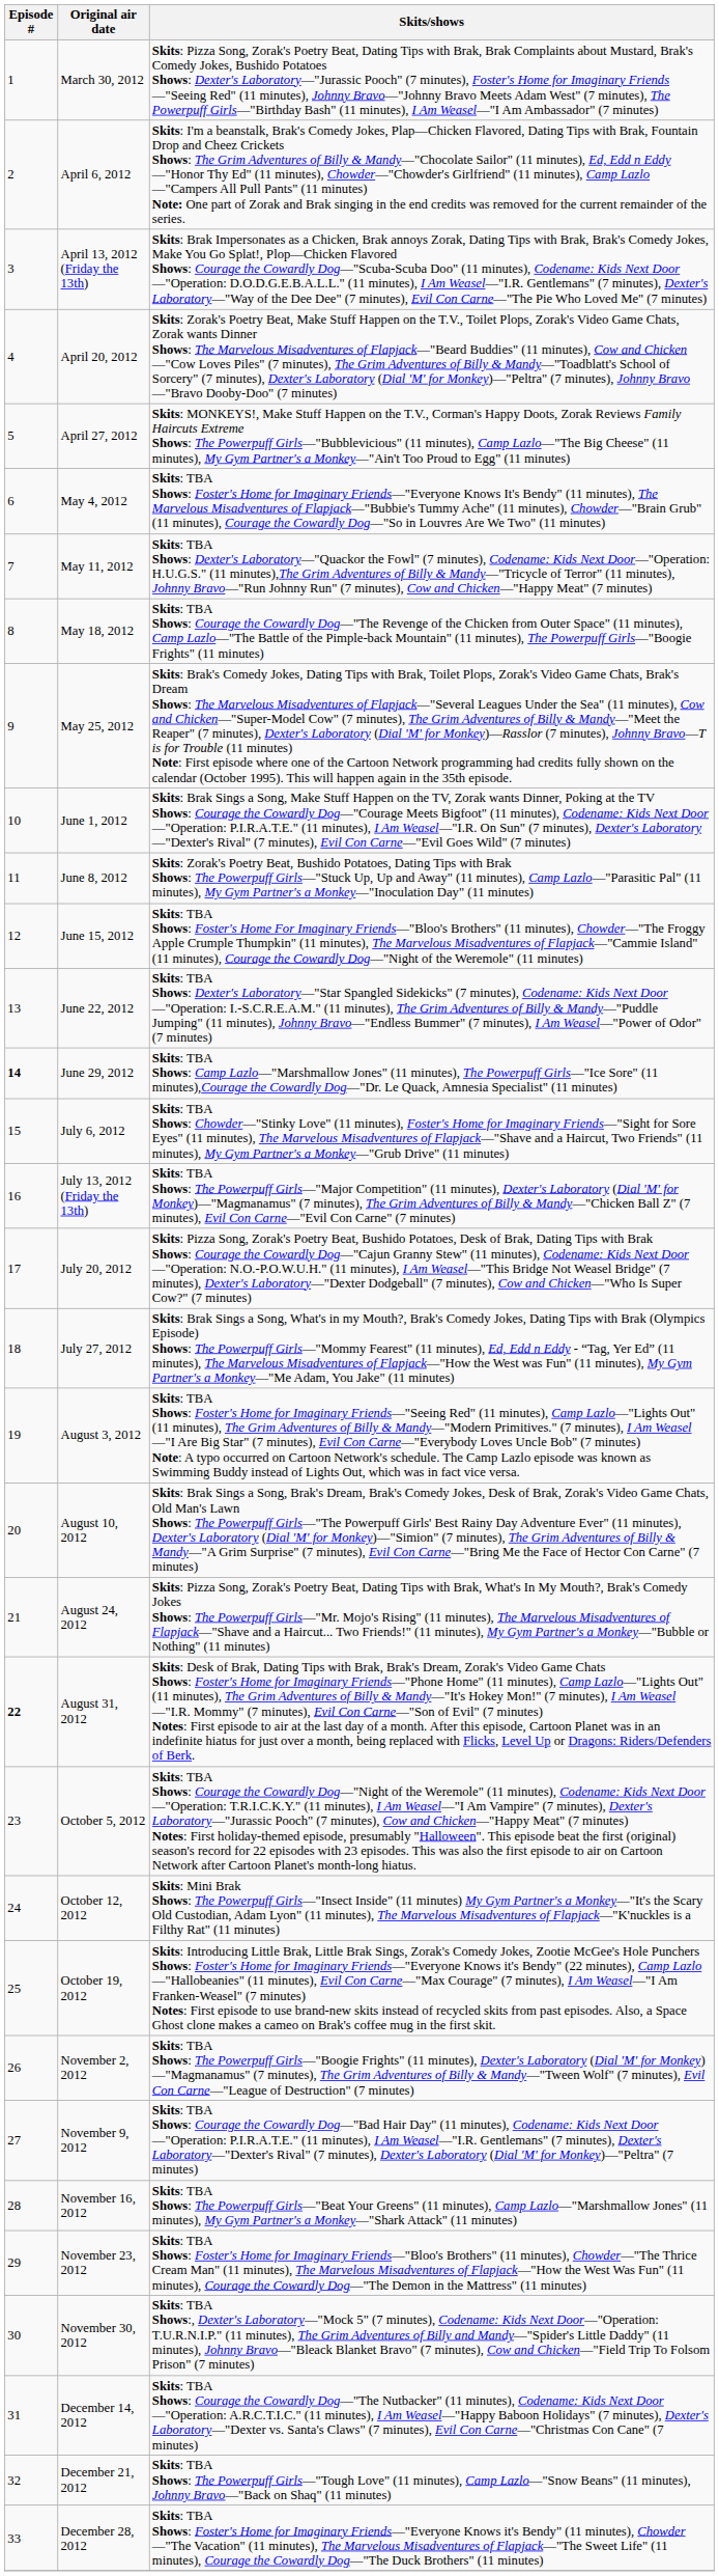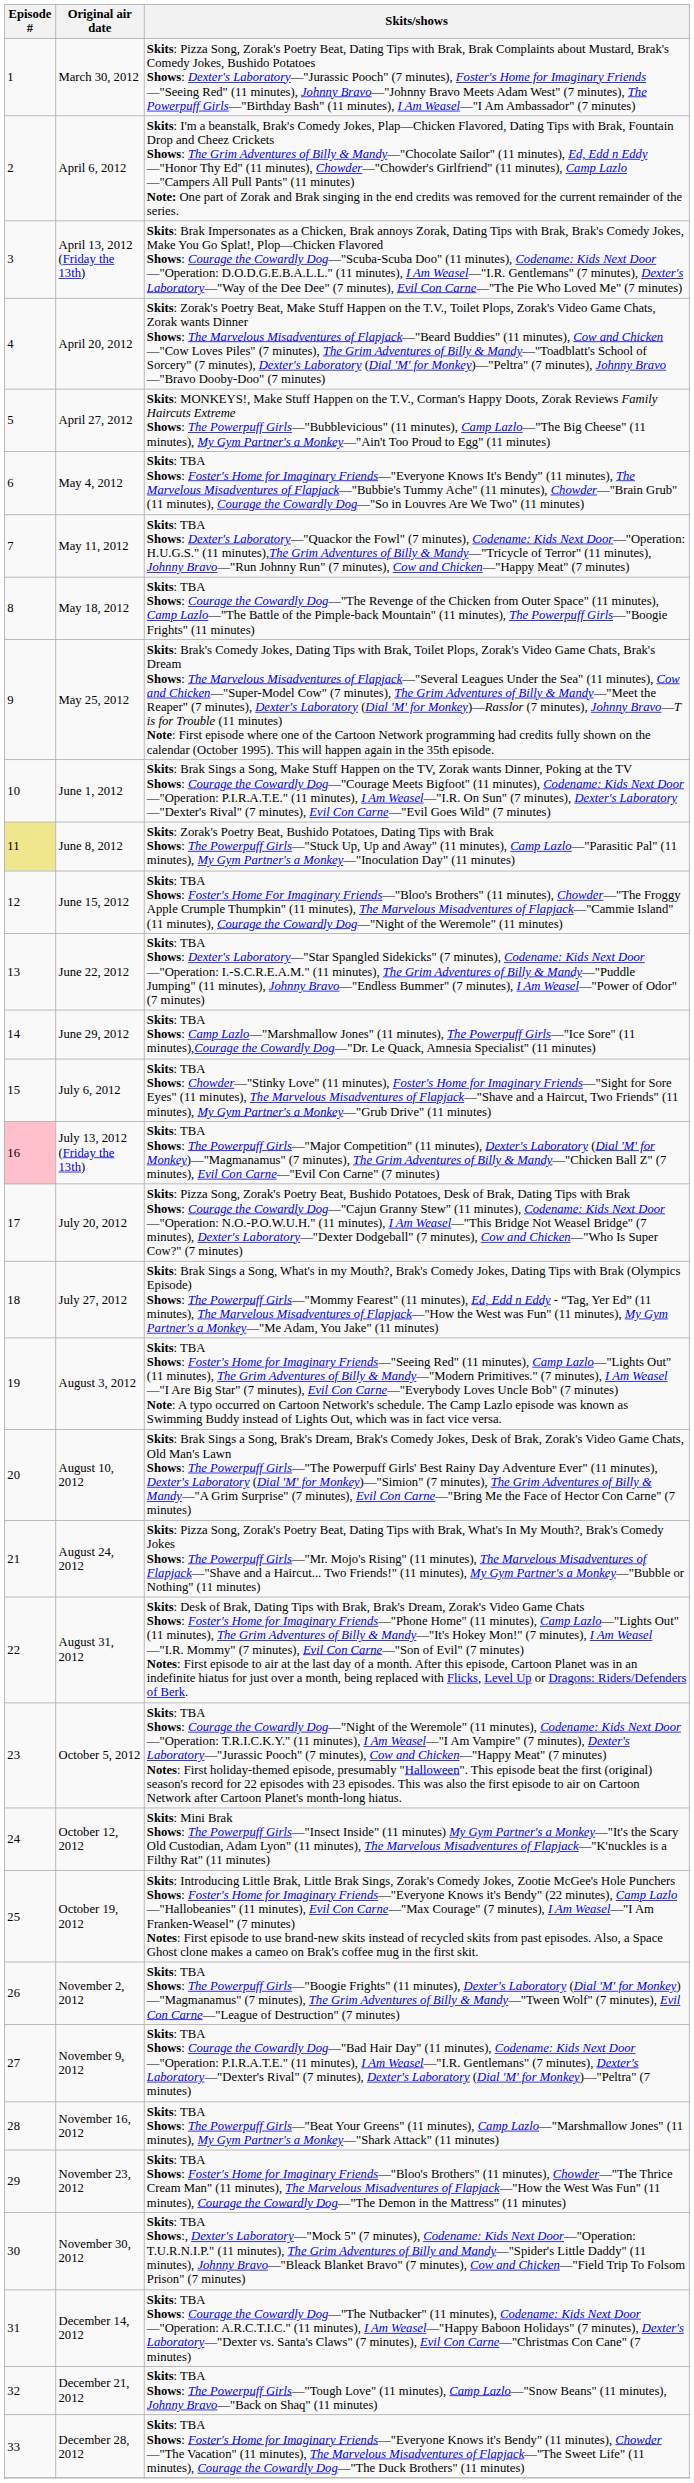June 8, 2012 | Episode #: no background -> khaki background
June 29, 2012 | Episode #: bold -> normal
July 13, 2012 (Friday the 13th) | Episode #: no background -> pink background
August 31, 2012 | Episode #: bold -> normal
